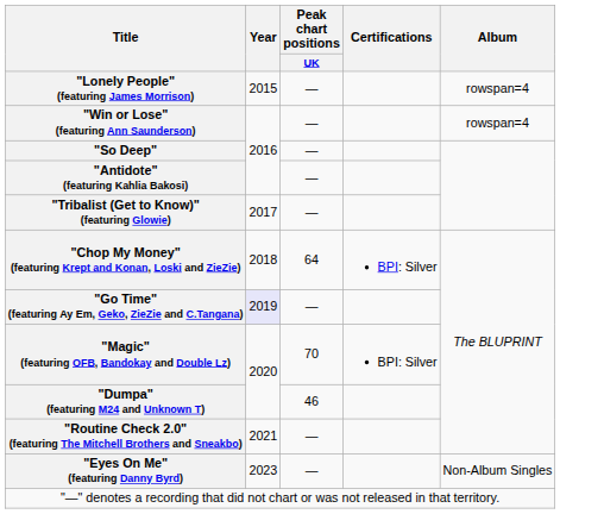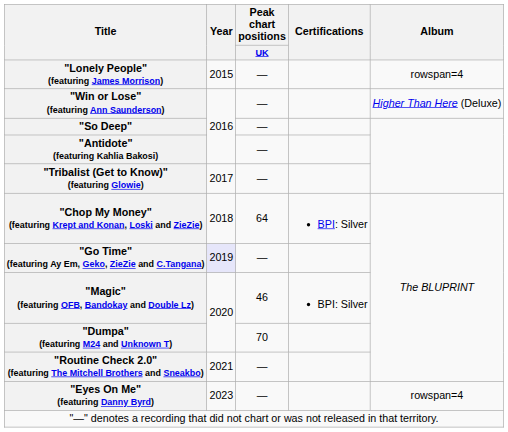"Win or Lose" (featuring Ann Saunderson) | Album: rowspan=4 -> Higher Than Here (Deluxe)
"Magic" (featuring OFB, Bandokay and Double Lz) | Peak chart positions / UK: 70 -> 46
"Dumpa" (featuring M24 and Unknown T) | Peak chart positions / UK: 46 -> 70
"Eyes On Me" (featuring Danny Byrd) | Album: Non-Album Singles -> rowspan=4
